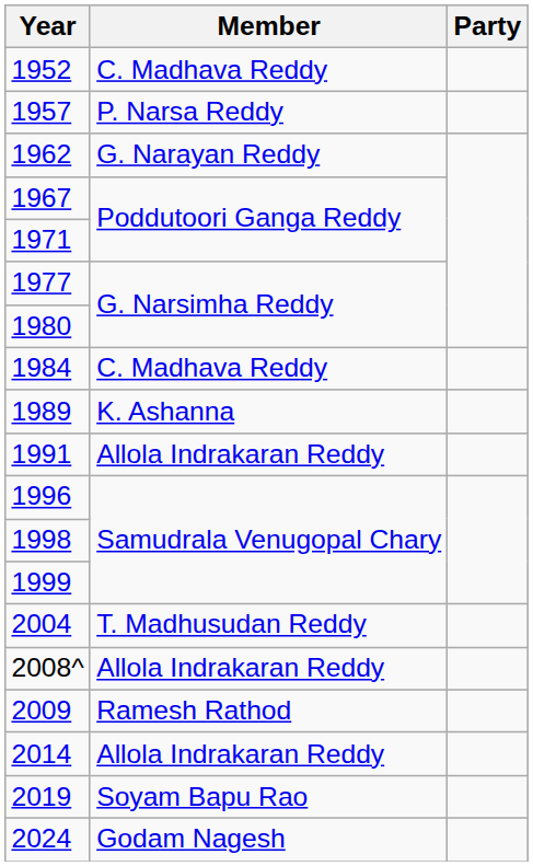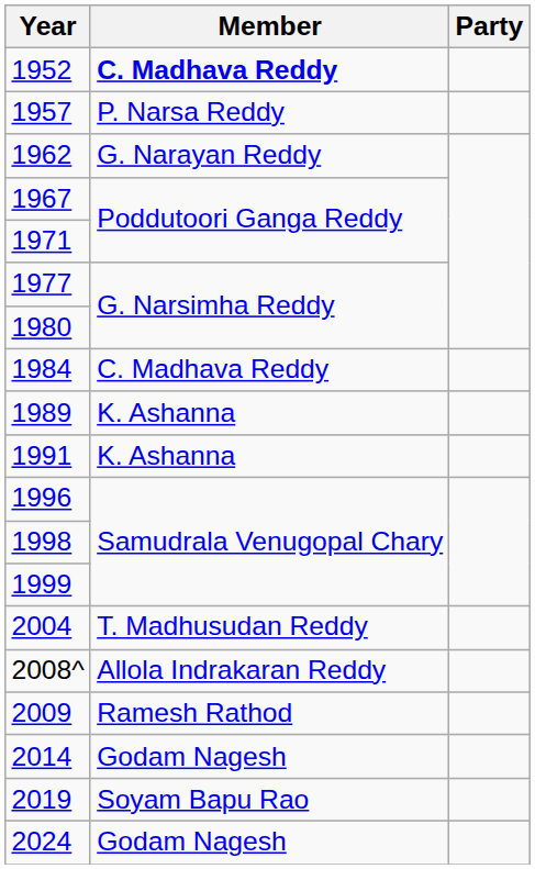1952 | Member: normal -> bold
1991 | Member: Allola Indrakaran Reddy -> K. Ashanna
2014 | Member: Allola Indrakaran Reddy -> Godam Nagesh
